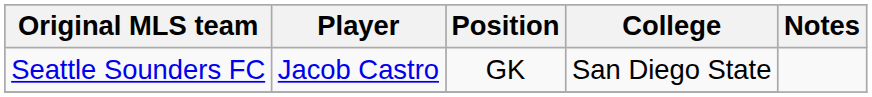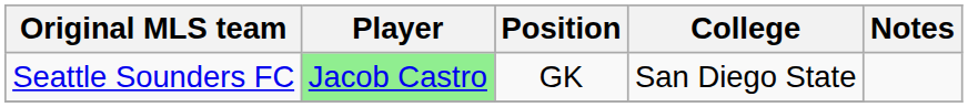Seattle Sounders FC | Player: no background -> lightgreen background
